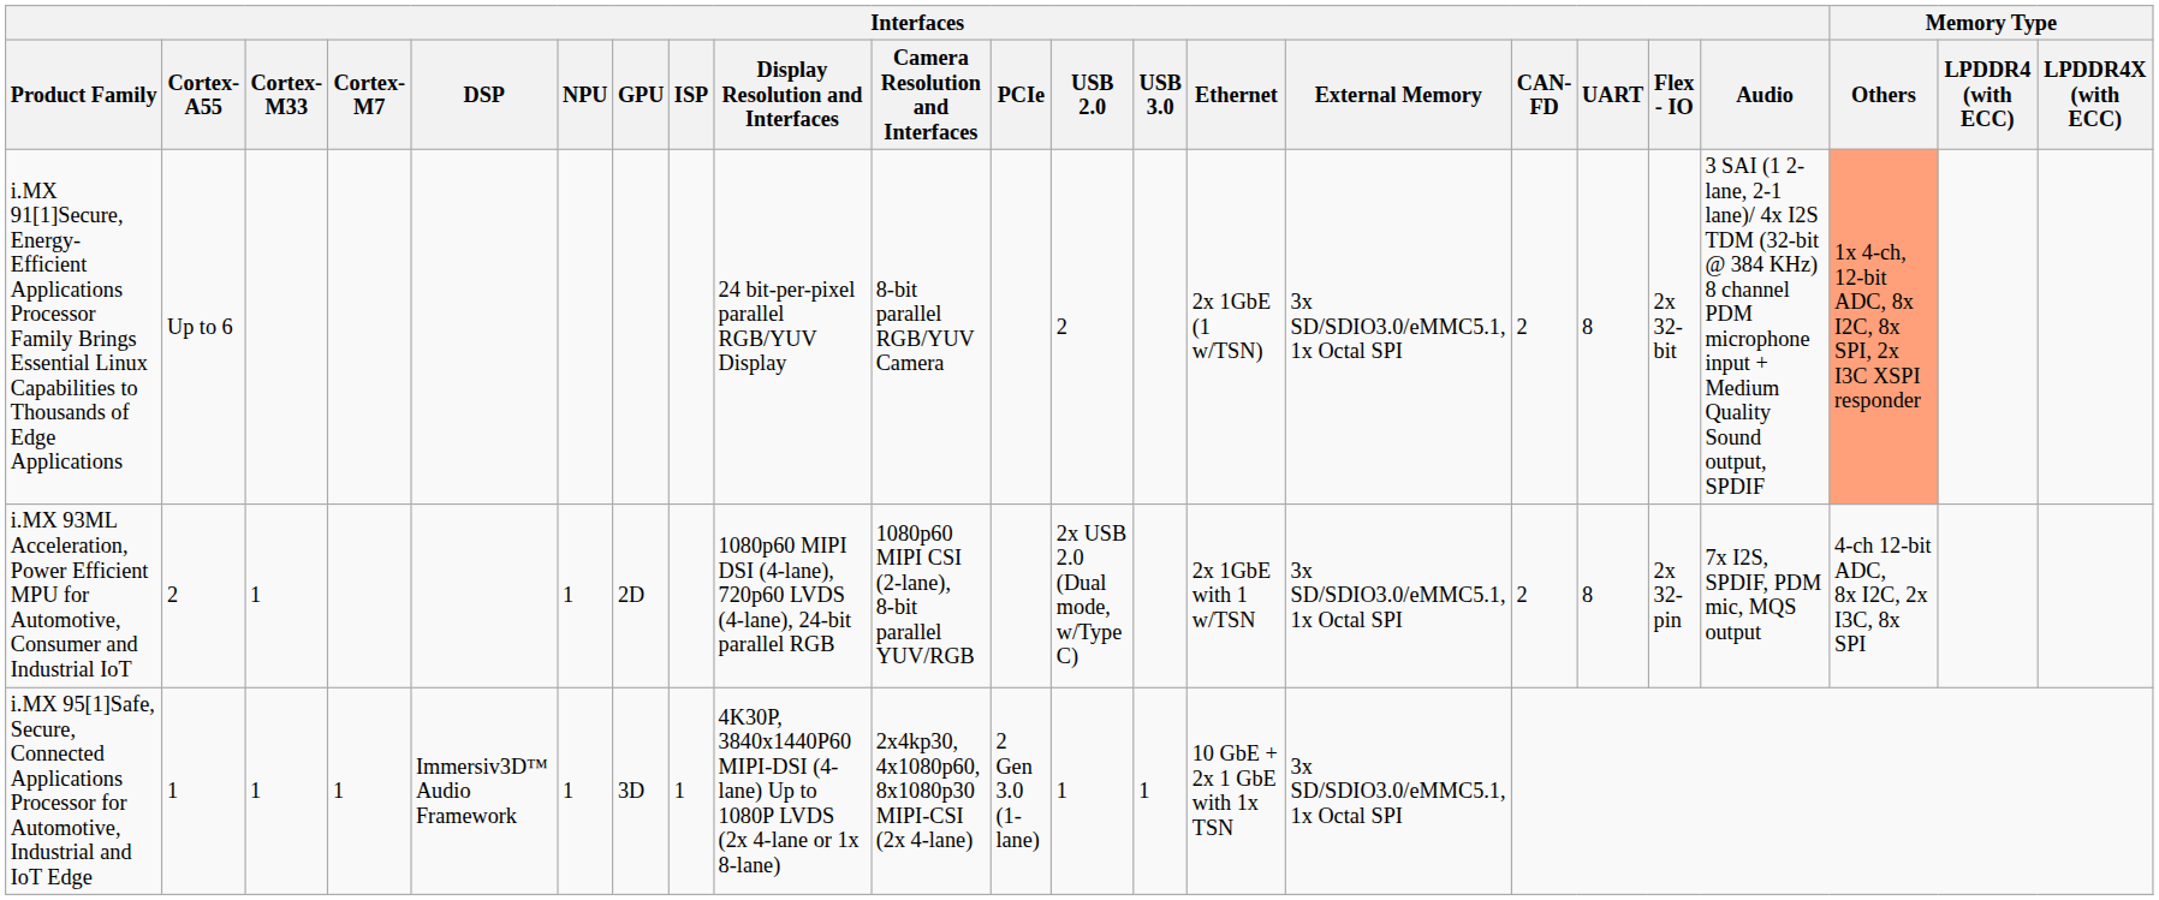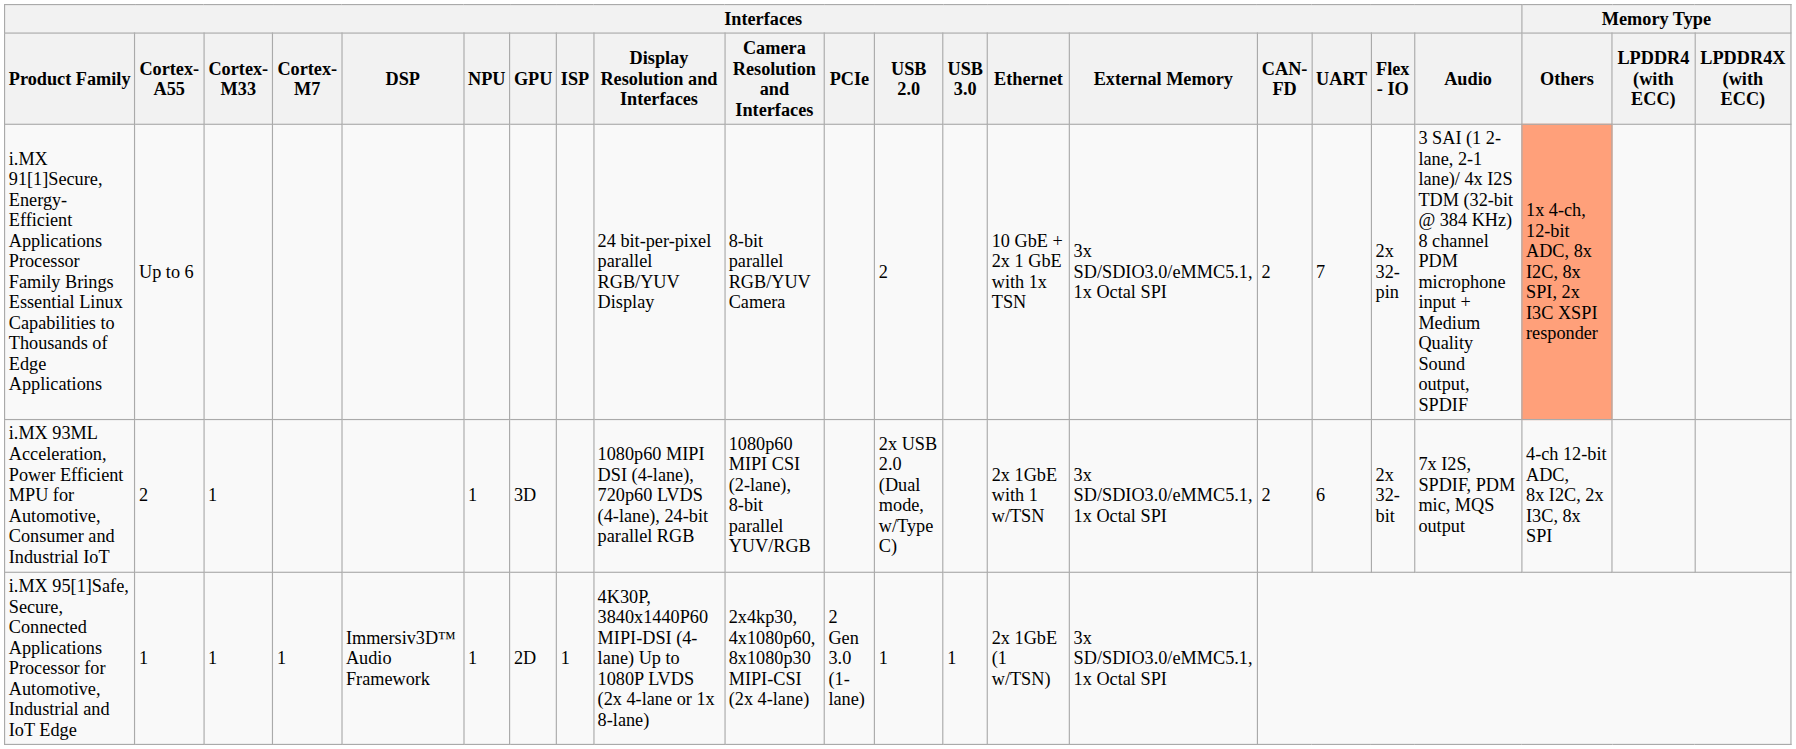row 3 | Interfaces / Ethernet: 2x 1GbE (1 w/TSN) -> 10 GbE + 2x 1 GbE with 1x TSN
row 3 | Interfaces / UART: 8 -> 7
row 3 | Interfaces / Flex - IO: 2x 32-bit -> 2x 32-pin
row 4 | Interfaces / GPU: 2D -> 3D
row 4 | Interfaces / UART: 8 -> 6
row 4 | Interfaces / Flex - IO: 2x 32-pin -> 2x 32-bit
row 5 | Interfaces / GPU: 3D -> 2D
row 5 | Interfaces / Ethernet: 10 GbE + 2x 1 GbE with 1x TSN -> 2x 1GbE (1 w/TSN)
